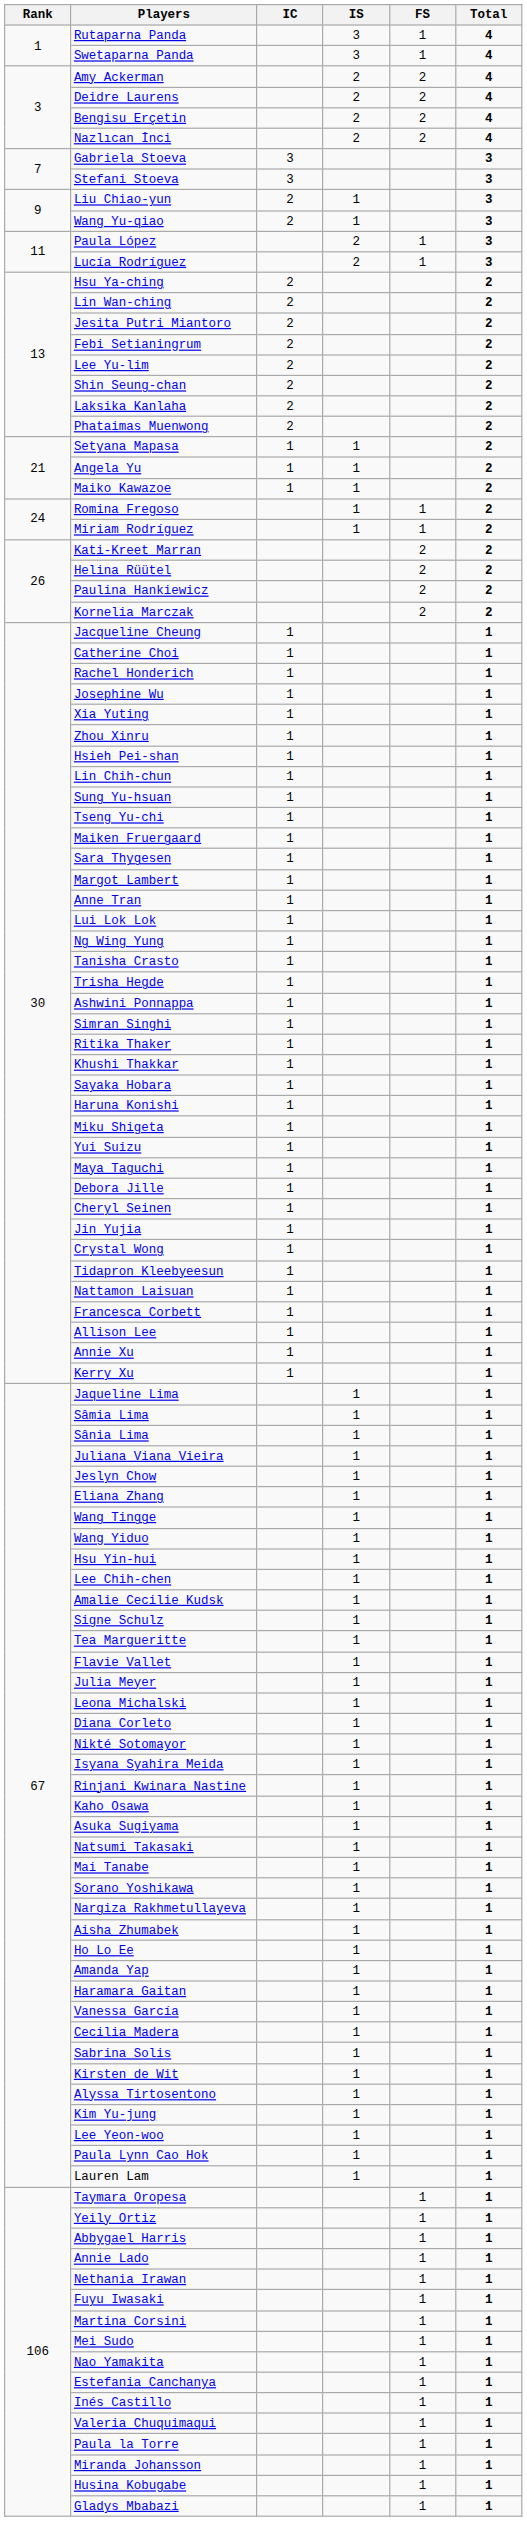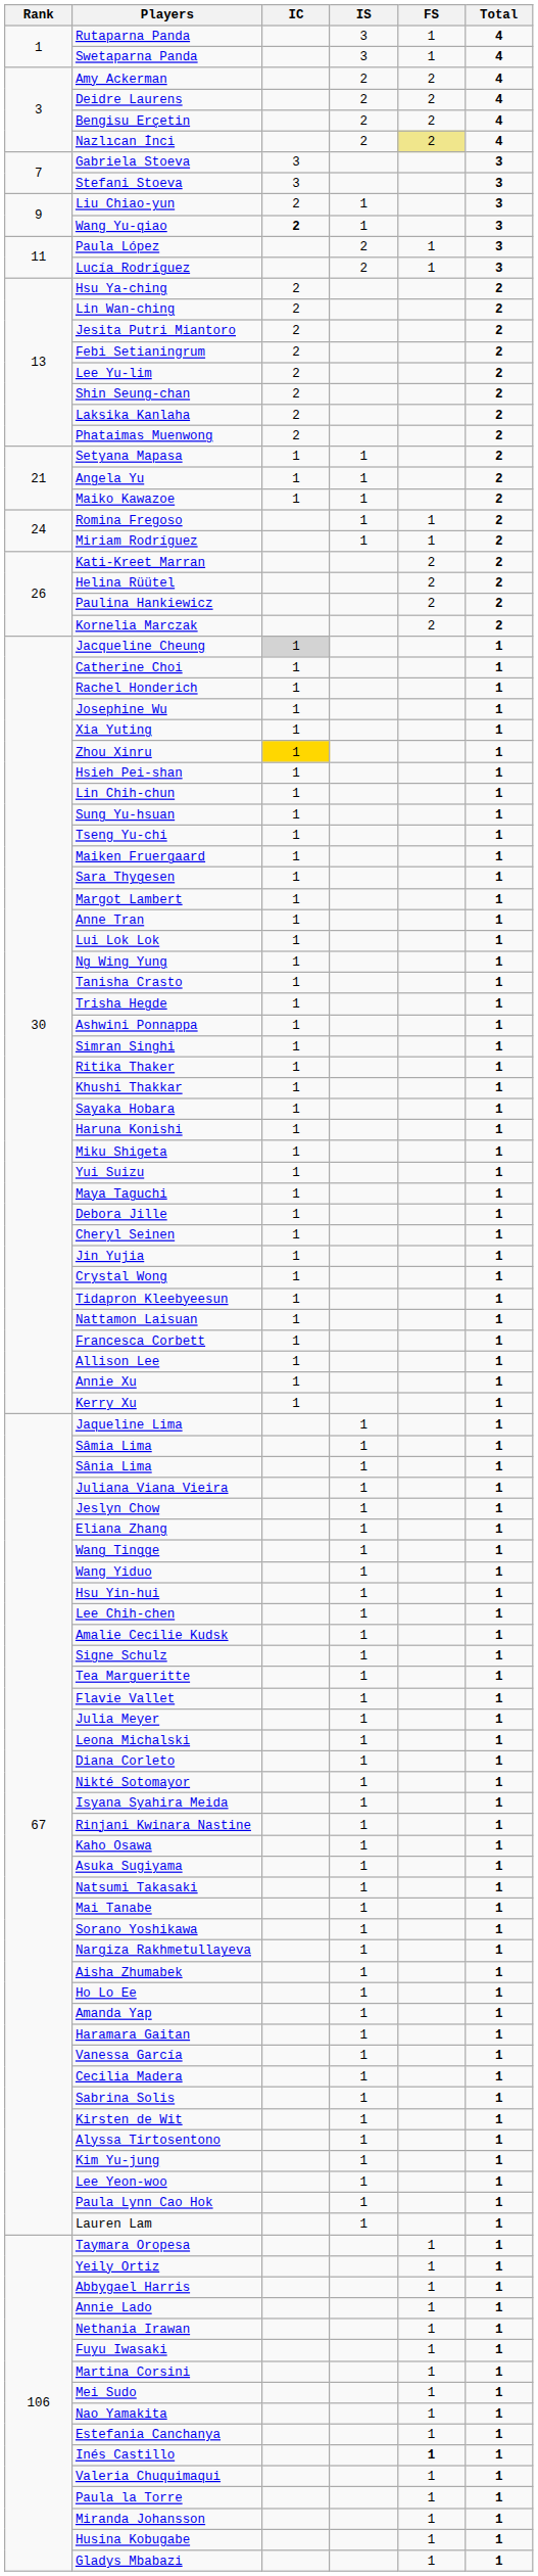Nazlıcan İnci | FS: no background -> khaki background
Wang Yu-qiao | IC: normal -> bold
Jacqueline Cheung | IC: no background -> lightgrey background
Zhou Xinru | IC: no background -> gold background
Inés Castillo | FS: normal -> bold
